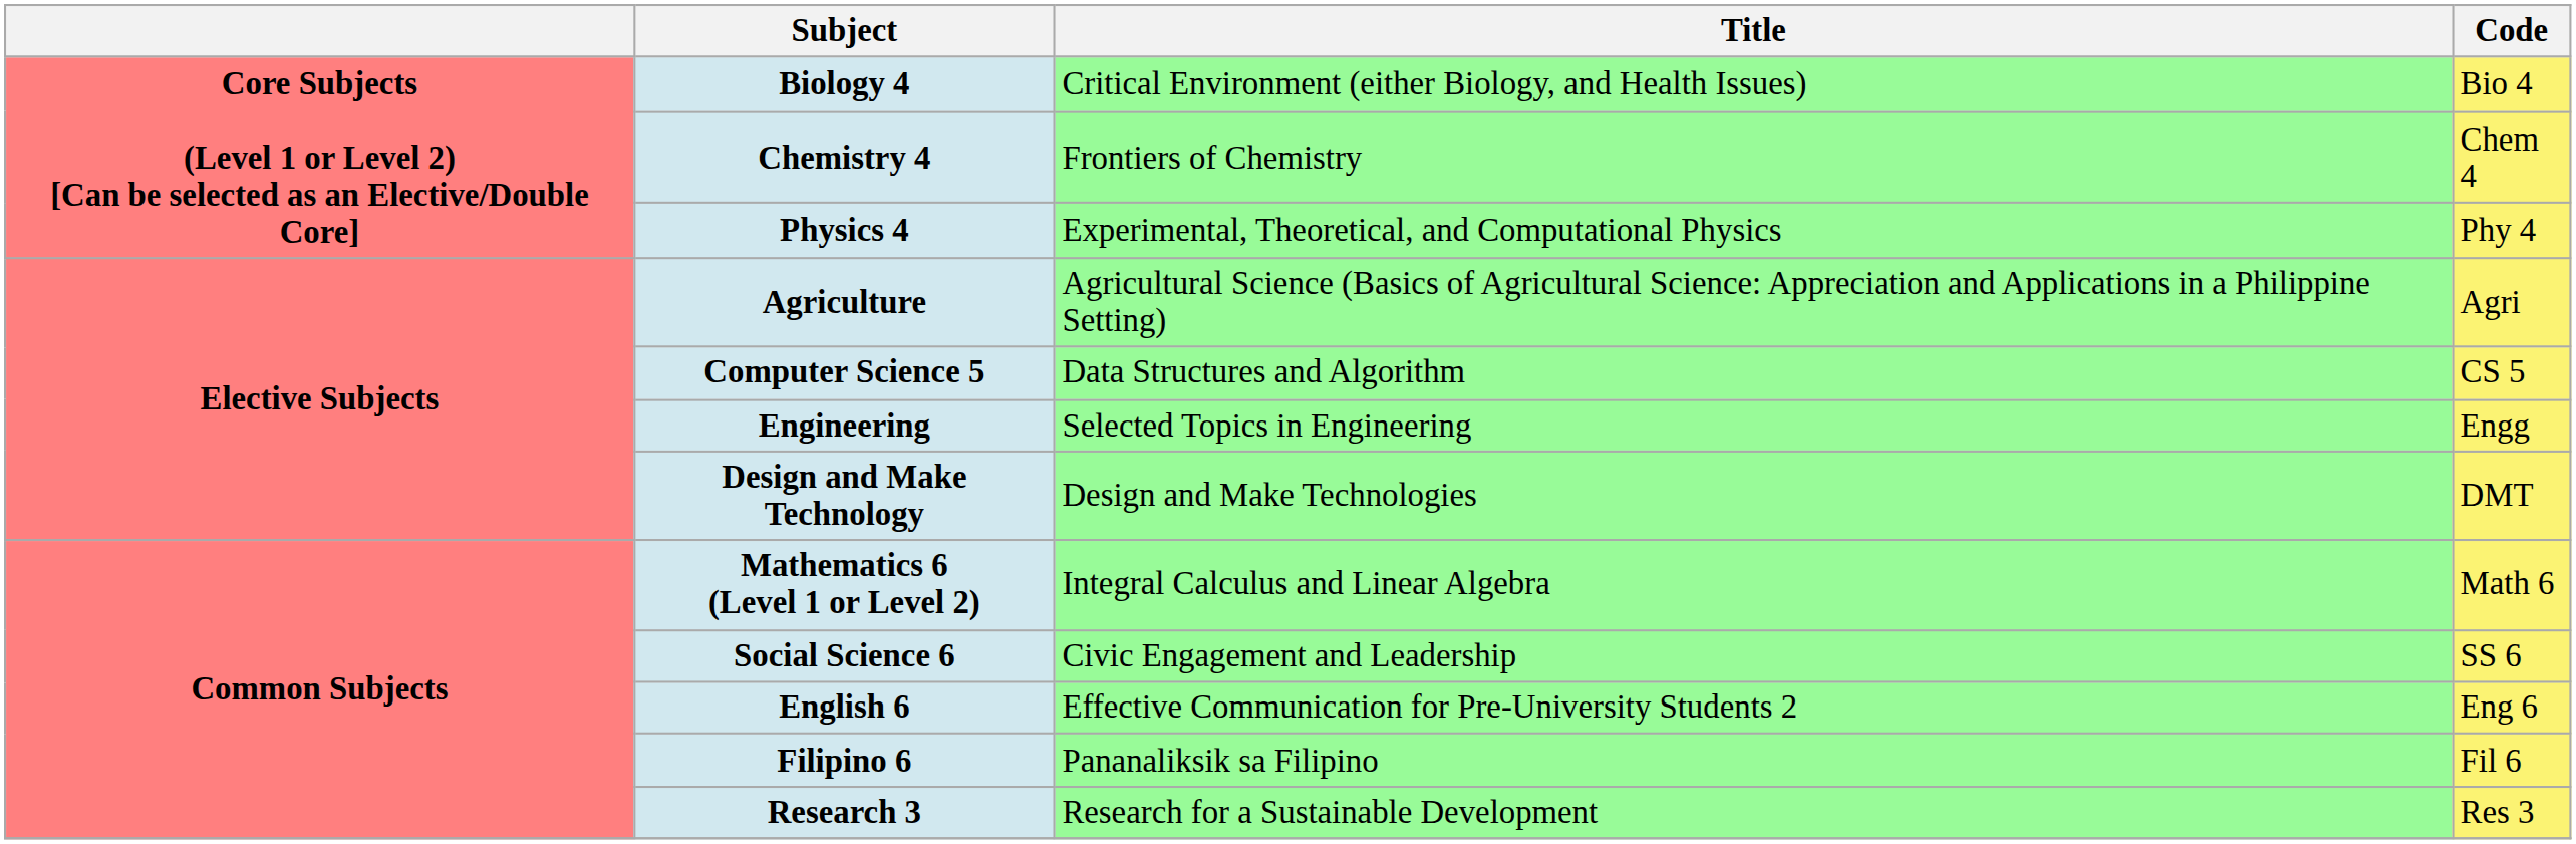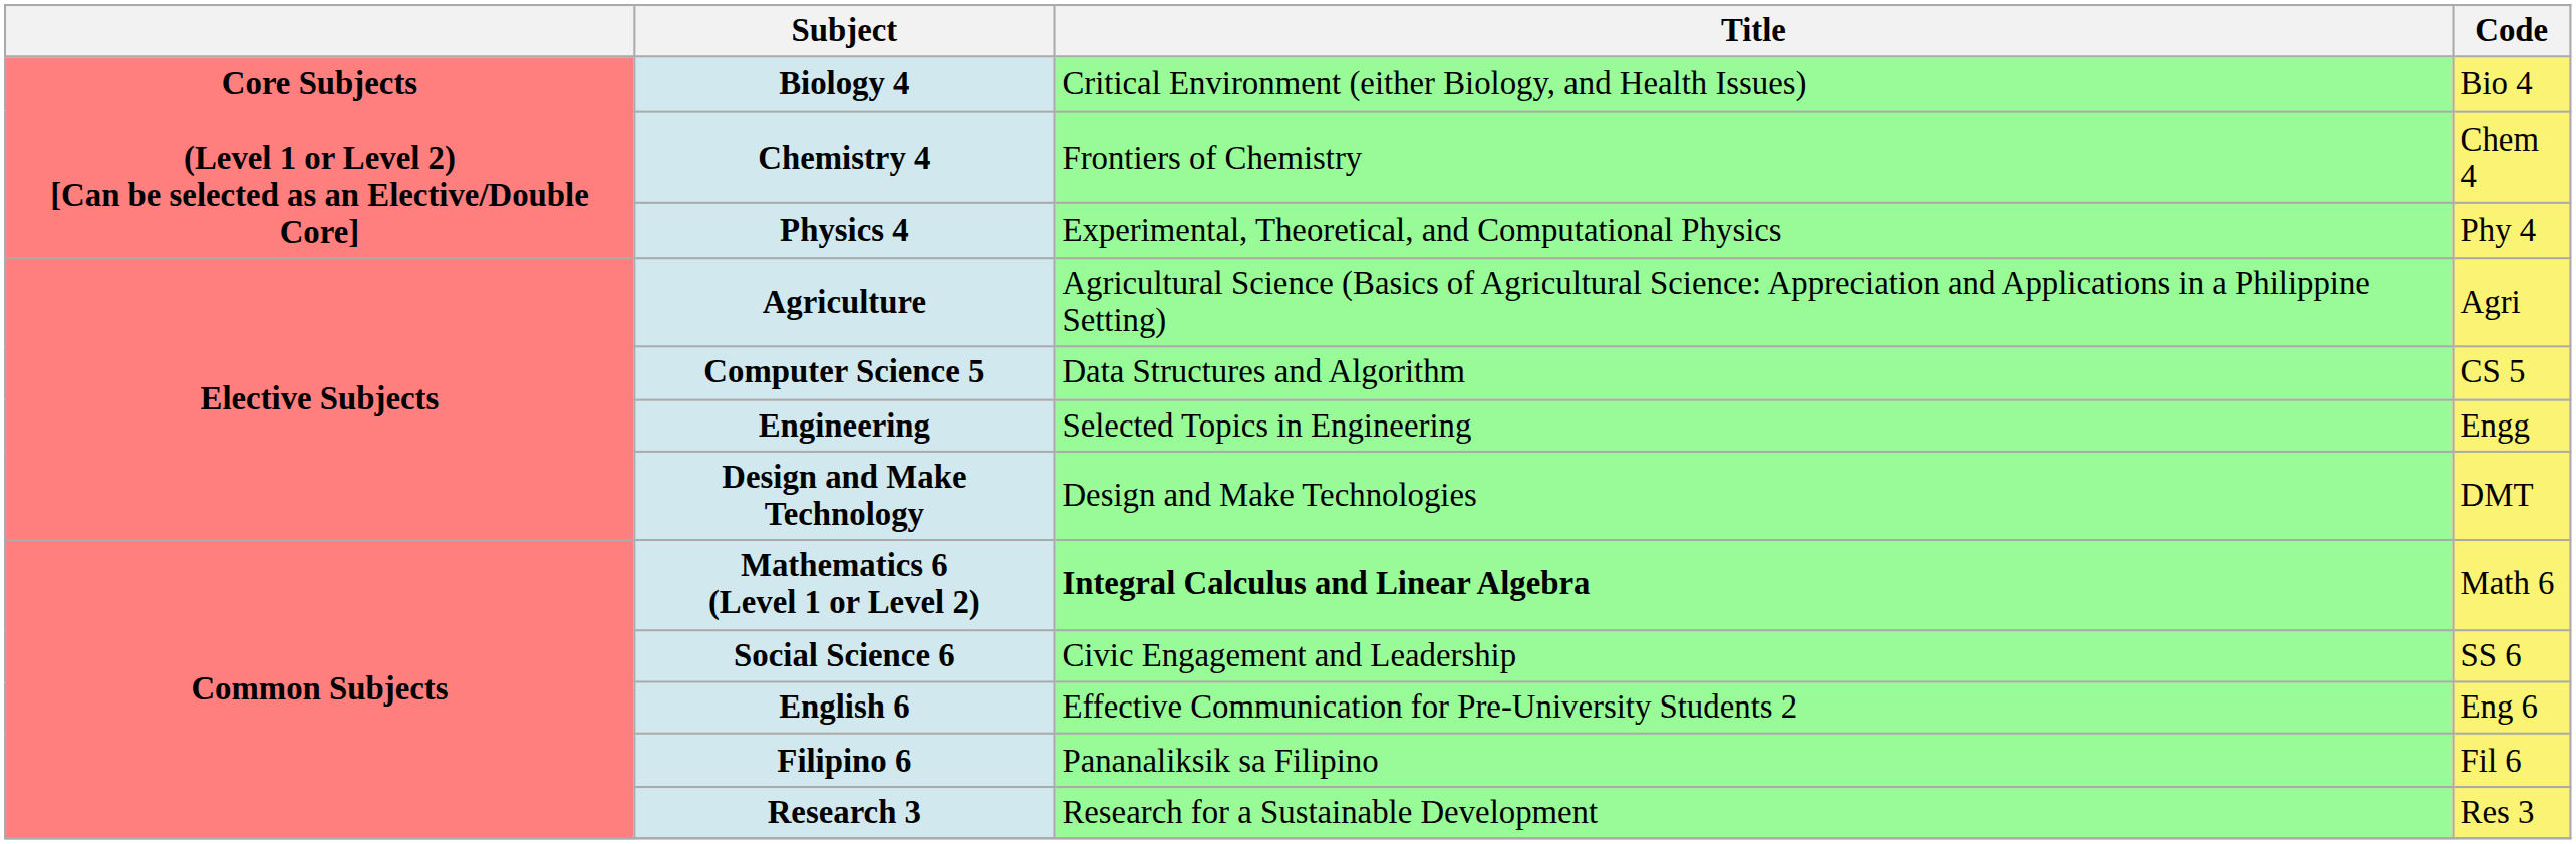Mathematics 6 (Level 1 or Level 2) | Title: normal -> bold
